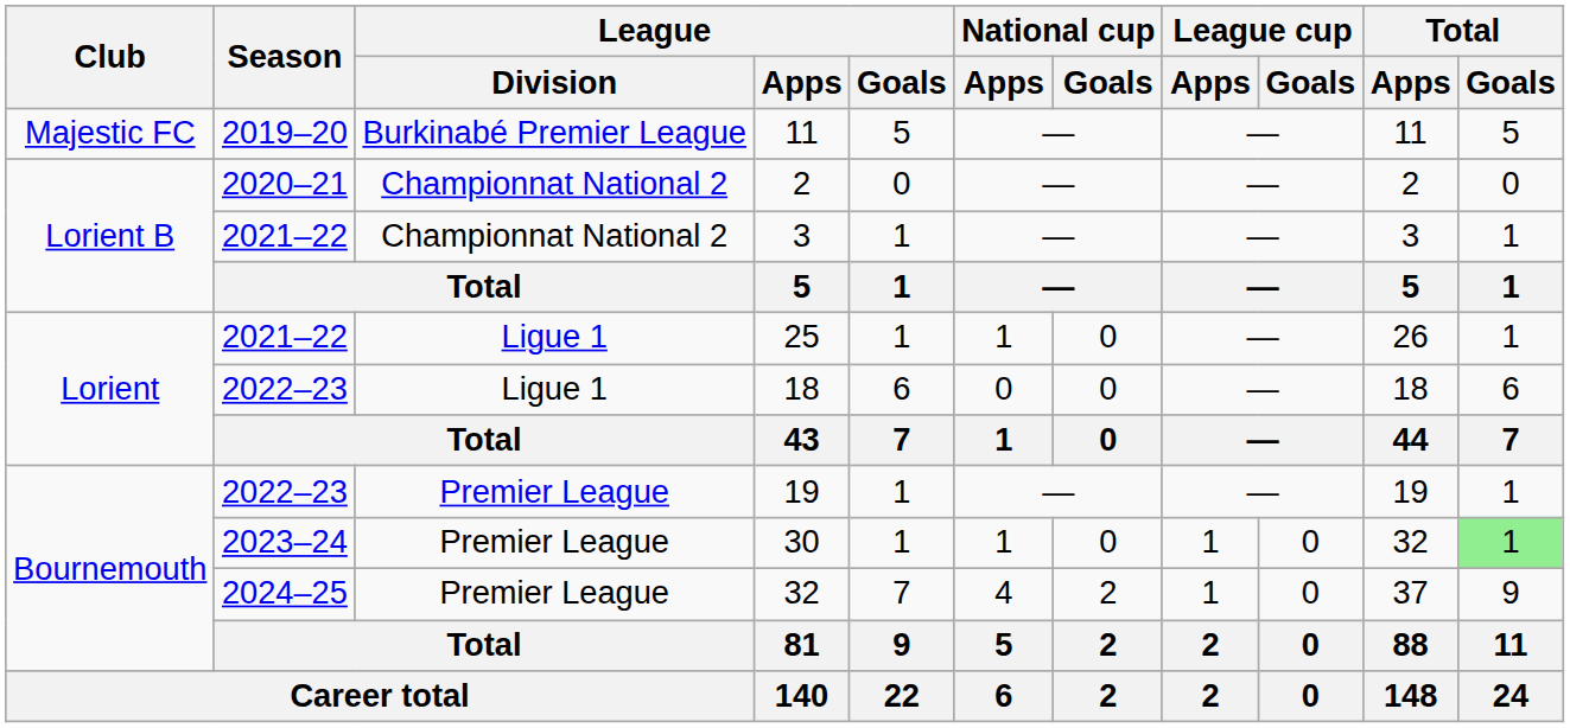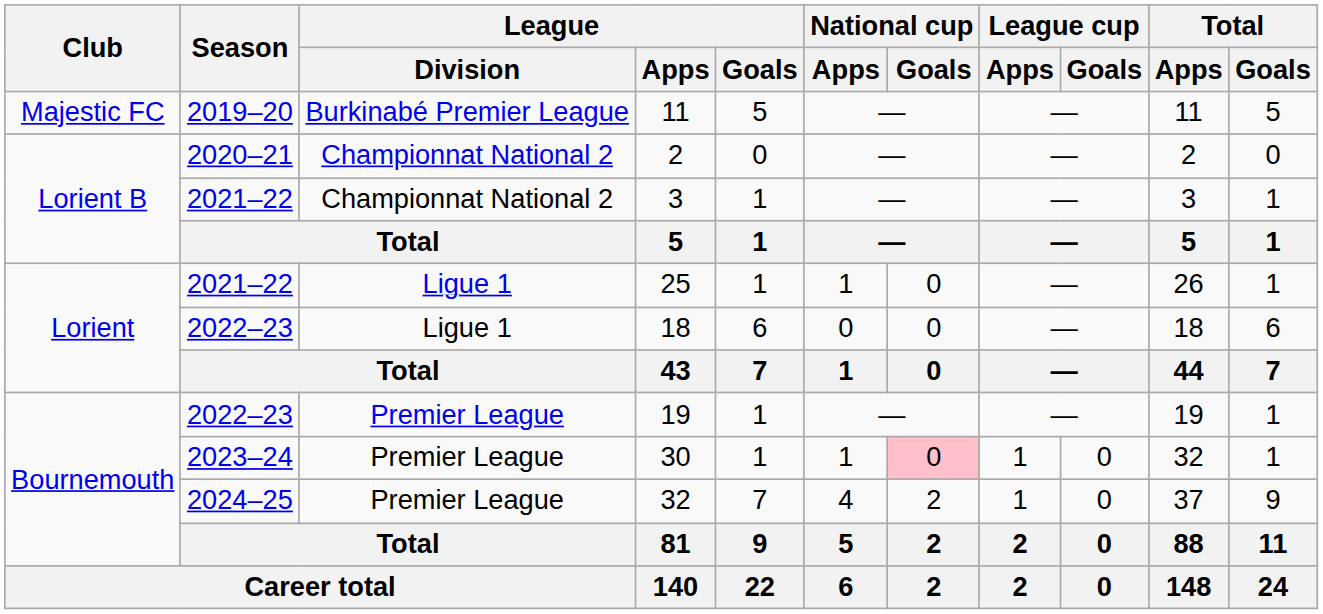30 | National cup / Goals: no background -> pink background
30 | Total / Goals: lightgreen background -> no background
